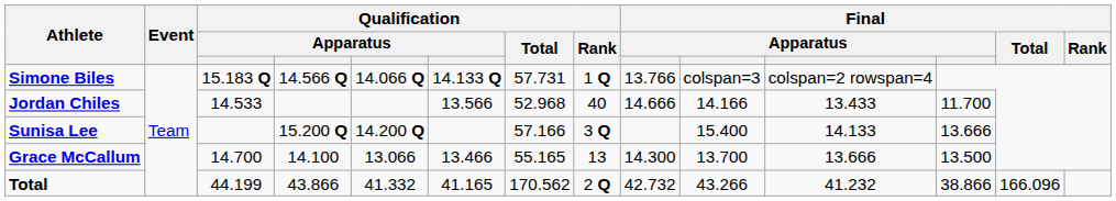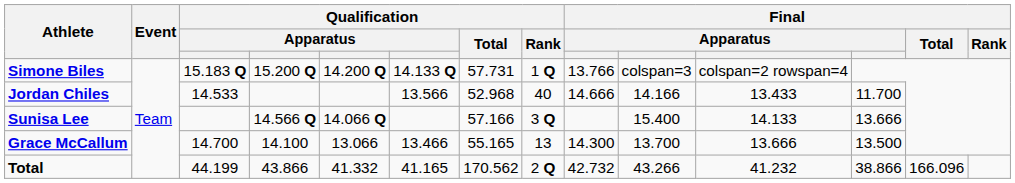Simone Biles | column 4: 14.566 Q -> 15.200 Q
Simone Biles | column 5: 14.066 Q -> 14.200 Q
Sunisa Lee | column 4: 15.200 Q -> 14.566 Q
Sunisa Lee | column 5: 14.200 Q -> 14.066 Q
